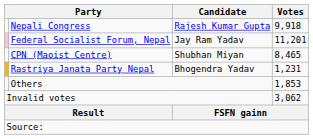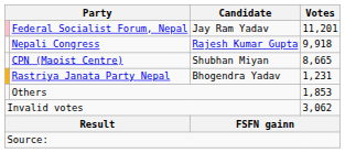rows swapped: Federal Socialist Forum, Nepal <-> Nepali Congress
CPN (Maoist Centre) | Votes: 8,465 -> 8,665
